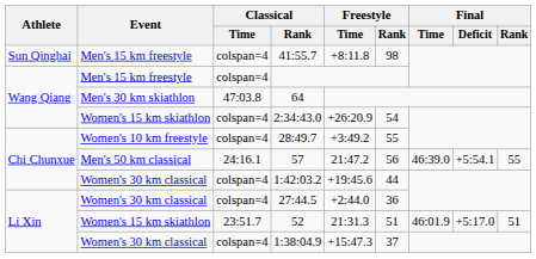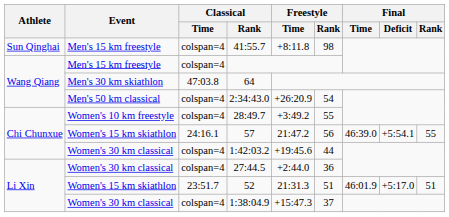2:34:43.0 | Event: Women's 15 km skiathlon -> Men's 50 km classical
57 | Event: Men's 50 km classical -> Women's 15 km skiathlon
